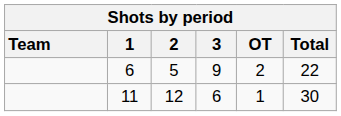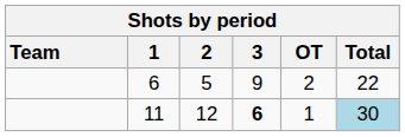11 | 3: normal -> bold
11 | Total: no background -> lightblue background
